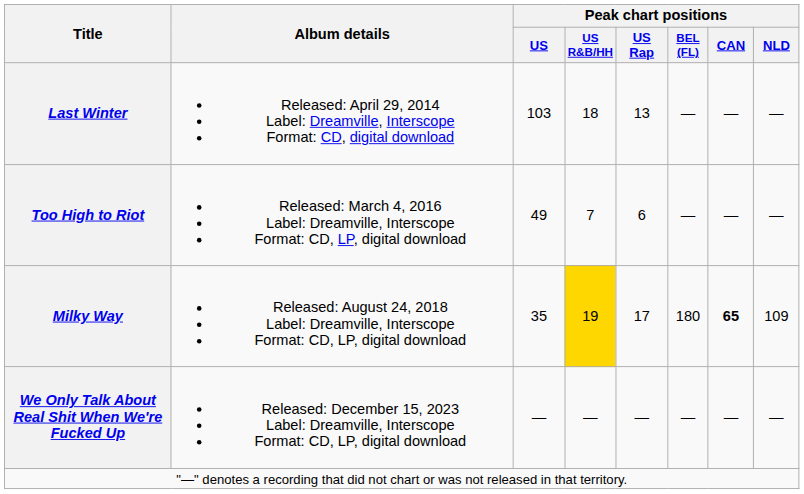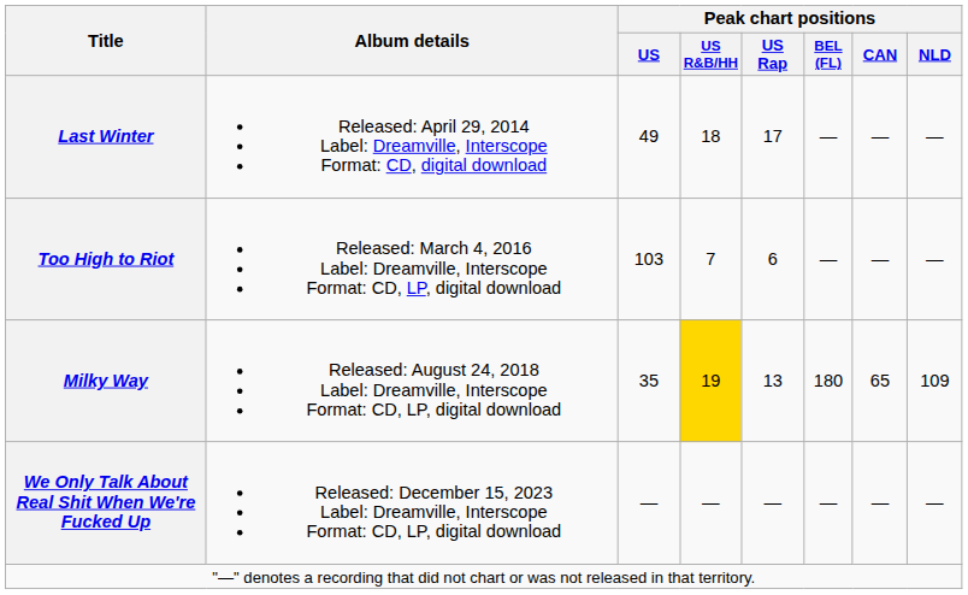Last Winter | Peak chart positions / US: 103 -> 49
Last Winter | Peak chart positions / US Rap: 13 -> 17
Too High to Riot | Peak chart positions / US: 49 -> 103
Milky Way | Peak chart positions / US Rap: 17 -> 13
Milky Way | Peak chart positions / CAN: bold -> normal
